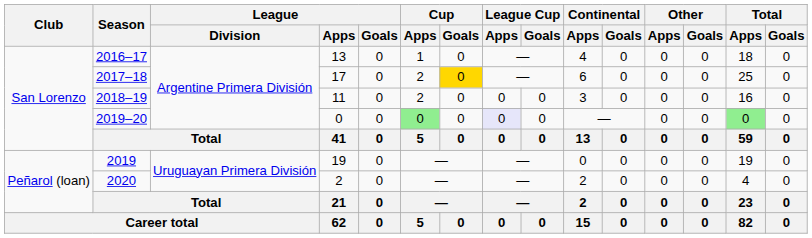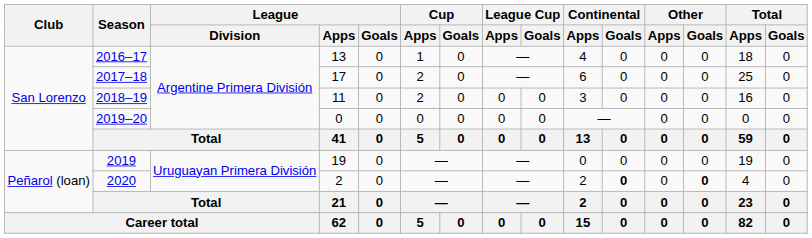2017–18 | Cup / Goals: gold background -> no background
2019–20 | Cup / Apps: lightgreen background -> no background
2019–20 | League Cup / Apps: lavender background -> no background
2019–20 | Total / Apps: lightgreen background -> no background
2020 | Continental / Goals: normal -> bold
2020 | Other / Goals: normal -> bold
